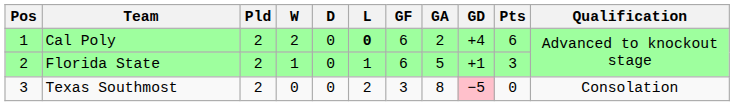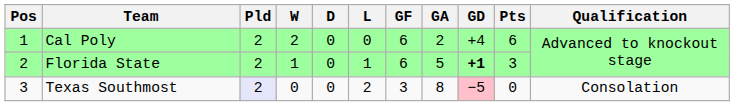Cal Poly | L: bold -> normal
Florida State | GD: normal -> bold
Texas Southmost | Pld: no background -> lavender background
